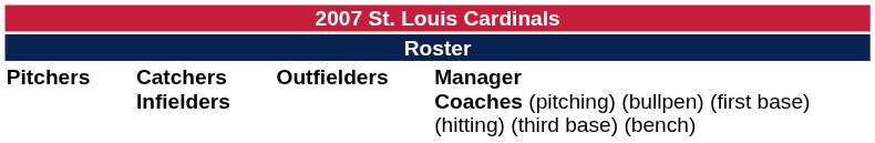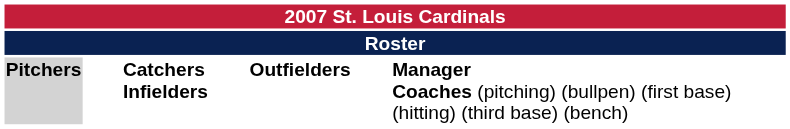Pitchers | column 1: no background -> lightgrey background
